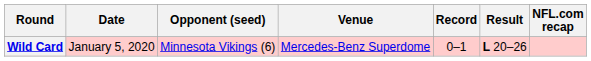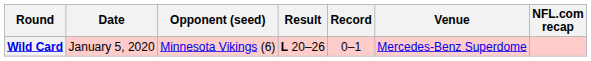columns swapped: Result <-> Venue
